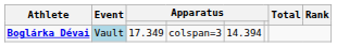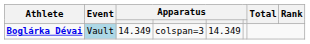Boglárka Dévai | column 3: 17.349 -> 14.349
Boglárka Dévai | column 5: 14.394 -> 14.349
